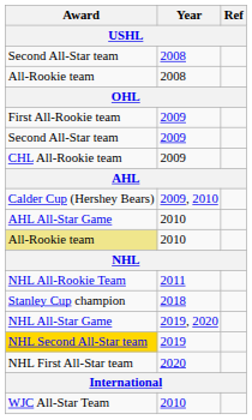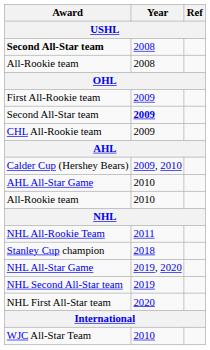Second All-Star team / 2008 | Award: normal -> bold
Second All-Star team / 2009 | Year: normal -> bold
All-Rookie team / 2010 | Award: khaki background -> no background
NHL Second All-Star team | Award: gold background -> no background
